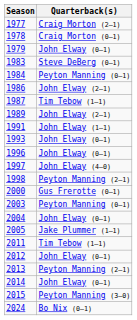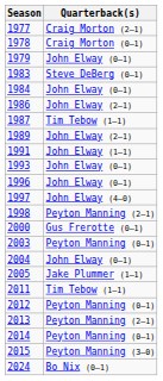1984 | Quarterback(s): Peyton Manning (0–1) -> John Elway (0–1)
2012 | Quarterback(s): John Elway (0–1) -> Peyton Manning (0–1)
2014 | Quarterback(s): John Elway (0–1) -> Peyton Manning (0–1)
